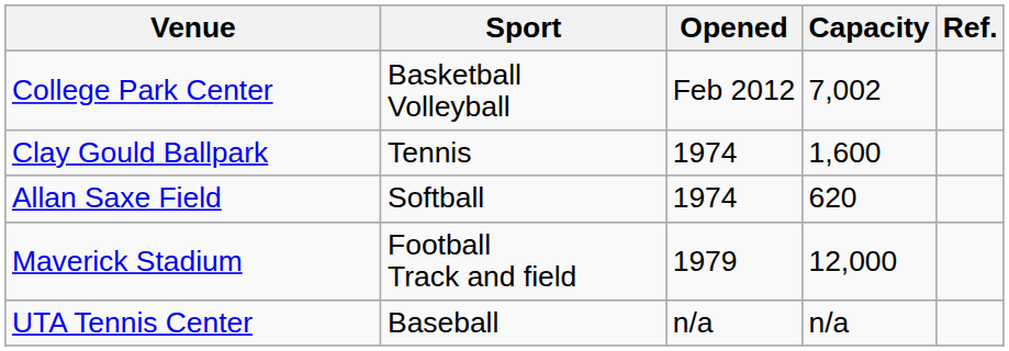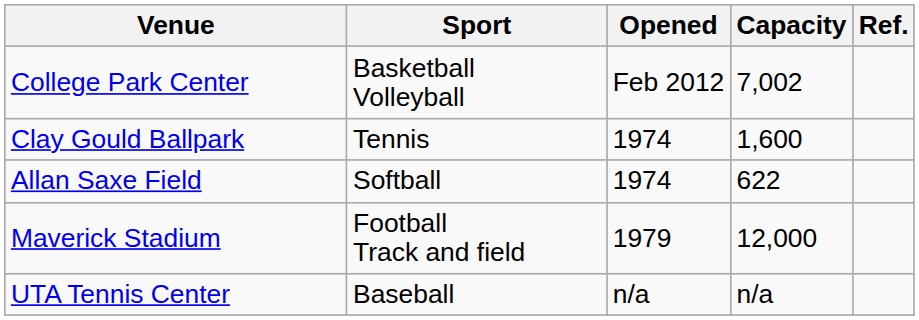Allan Saxe Field | Capacity: 620 -> 622
